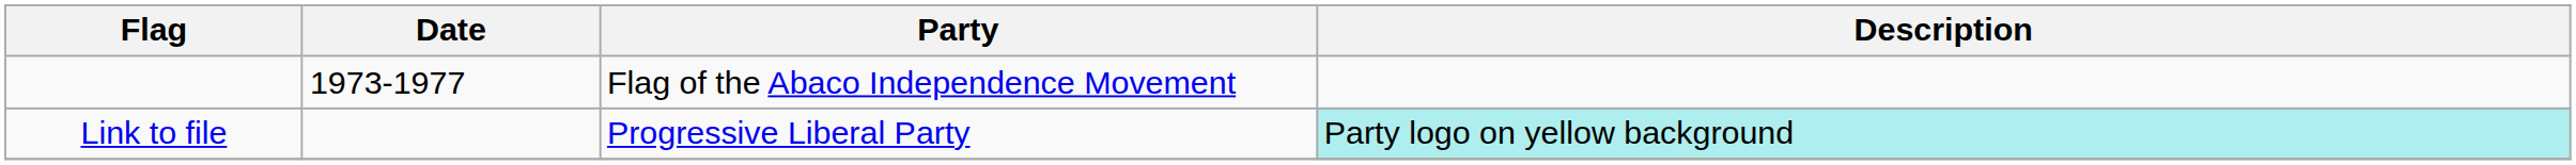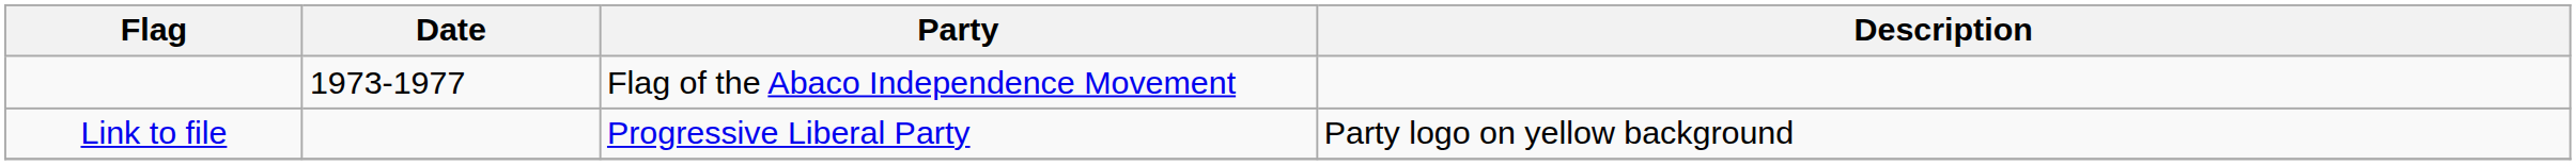Link to file | Description: paleturquoise background -> no background
